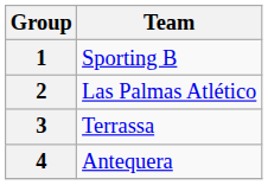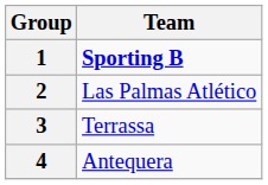1 | Team: normal -> bold
